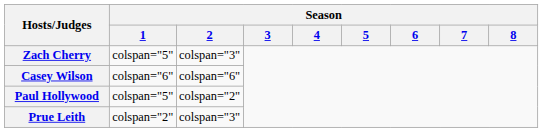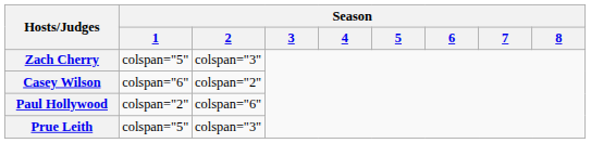Casey Wilson | Season / 2: colspan="6" -> colspan="2"
Paul Hollywood | Season / 1: colspan="5" -> colspan="2"
Paul Hollywood | Season / 2: colspan="2" -> colspan="6"
Prue Leith | Season / 1: colspan="2" -> colspan="5"
